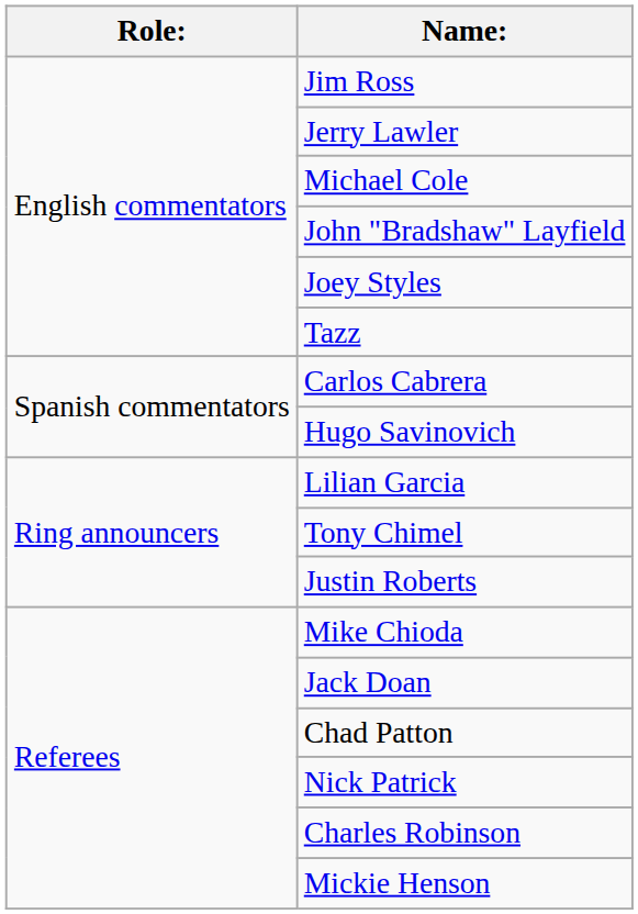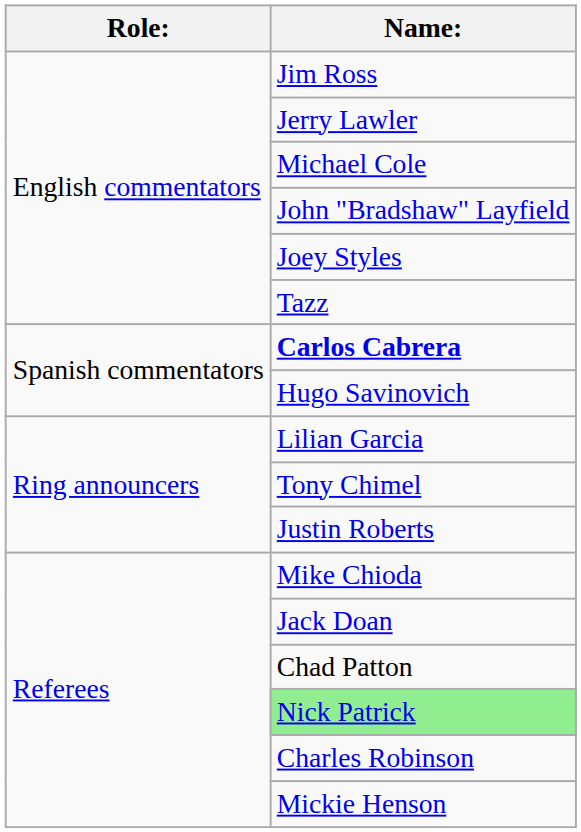Carlos Cabrera | Name:: normal -> bold
Nick Patrick | Name:: no background -> lightgreen background
